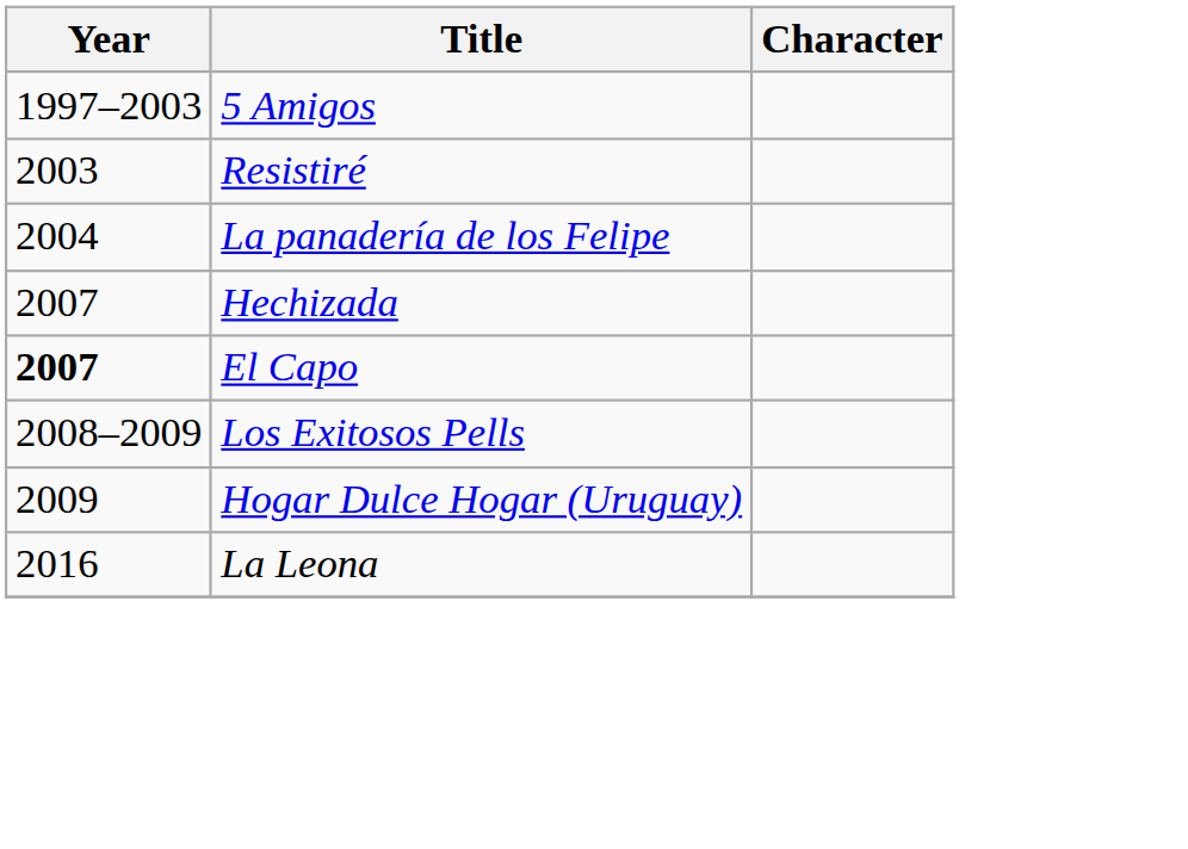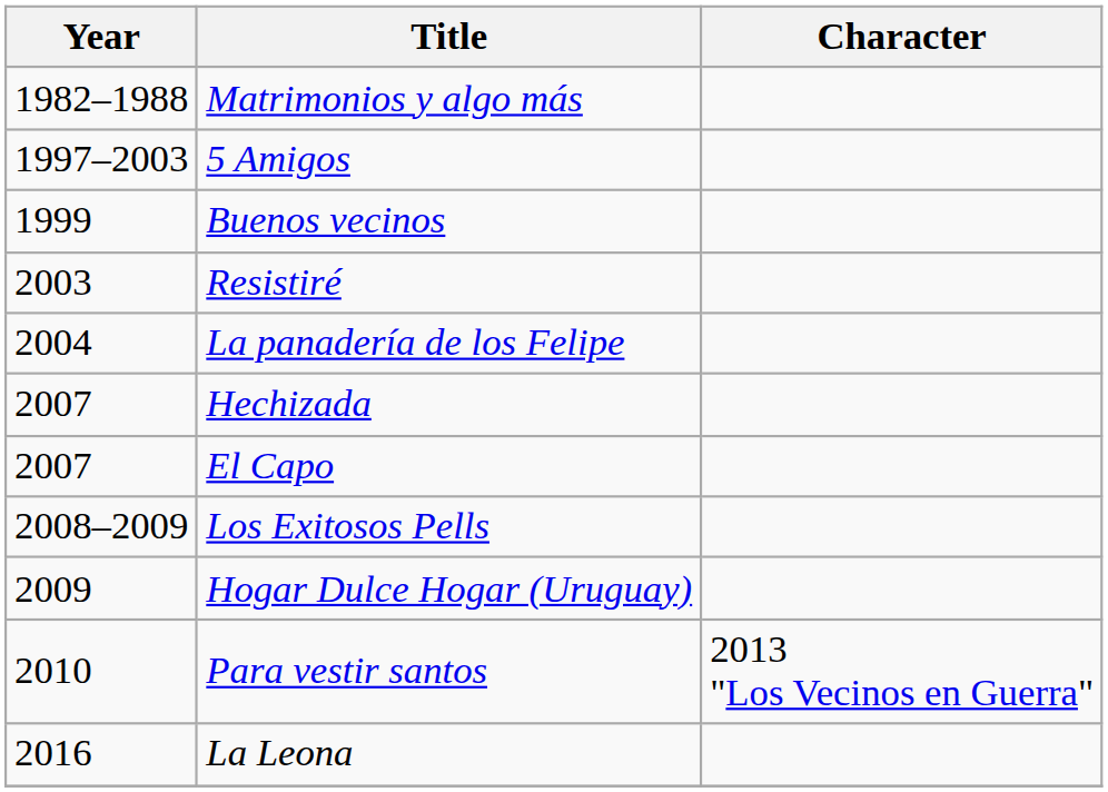+ row: 1982–1988 | Matrimonios y algo más
+ row: 1999 | Buenos vecinos
El Capo | Year: bold -> normal
+ row: 2010 | Para vestir santos | 2013 "Los Vecinos en Guerra"
